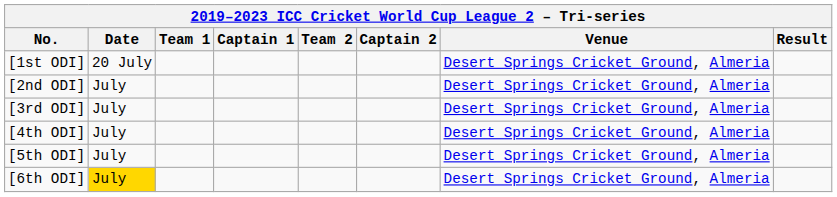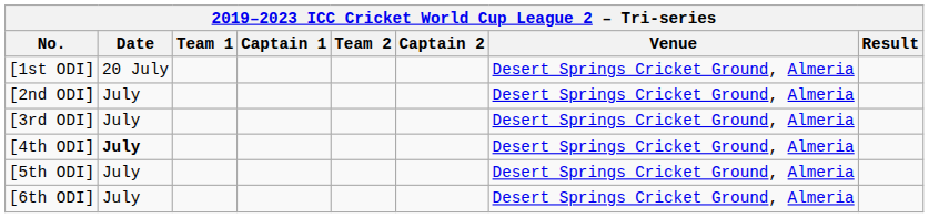[4th ODI] | Date: normal -> bold
[6th ODI] | Date: gold background -> no background
